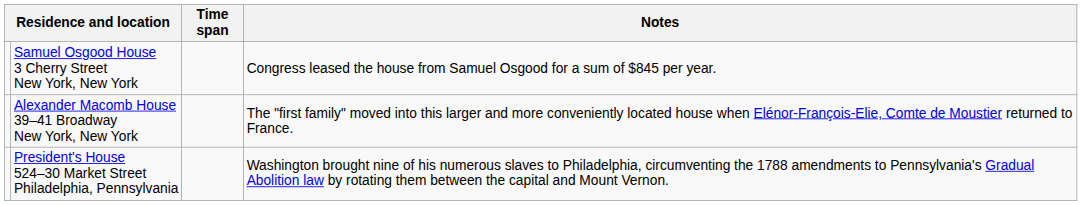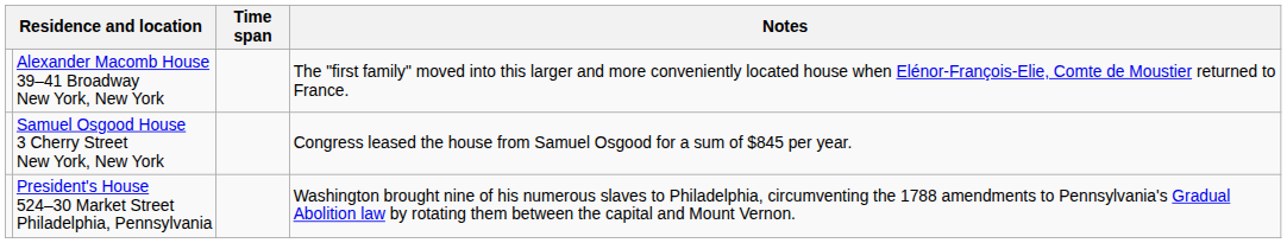rows swapped: Samuel Osgood House 3 Cherry Street New York, New York <-> Alexander Macomb House 39–41 Broadway New York, New York
